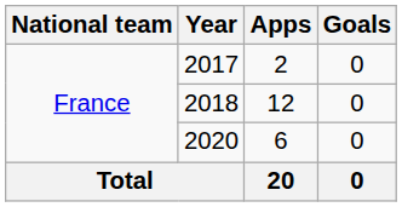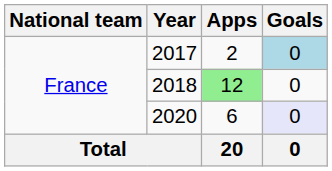2017 | Goals: no background -> lightblue background
2018 | Apps: no background -> lightgreen background
2020 | Goals: no background -> lavender background
